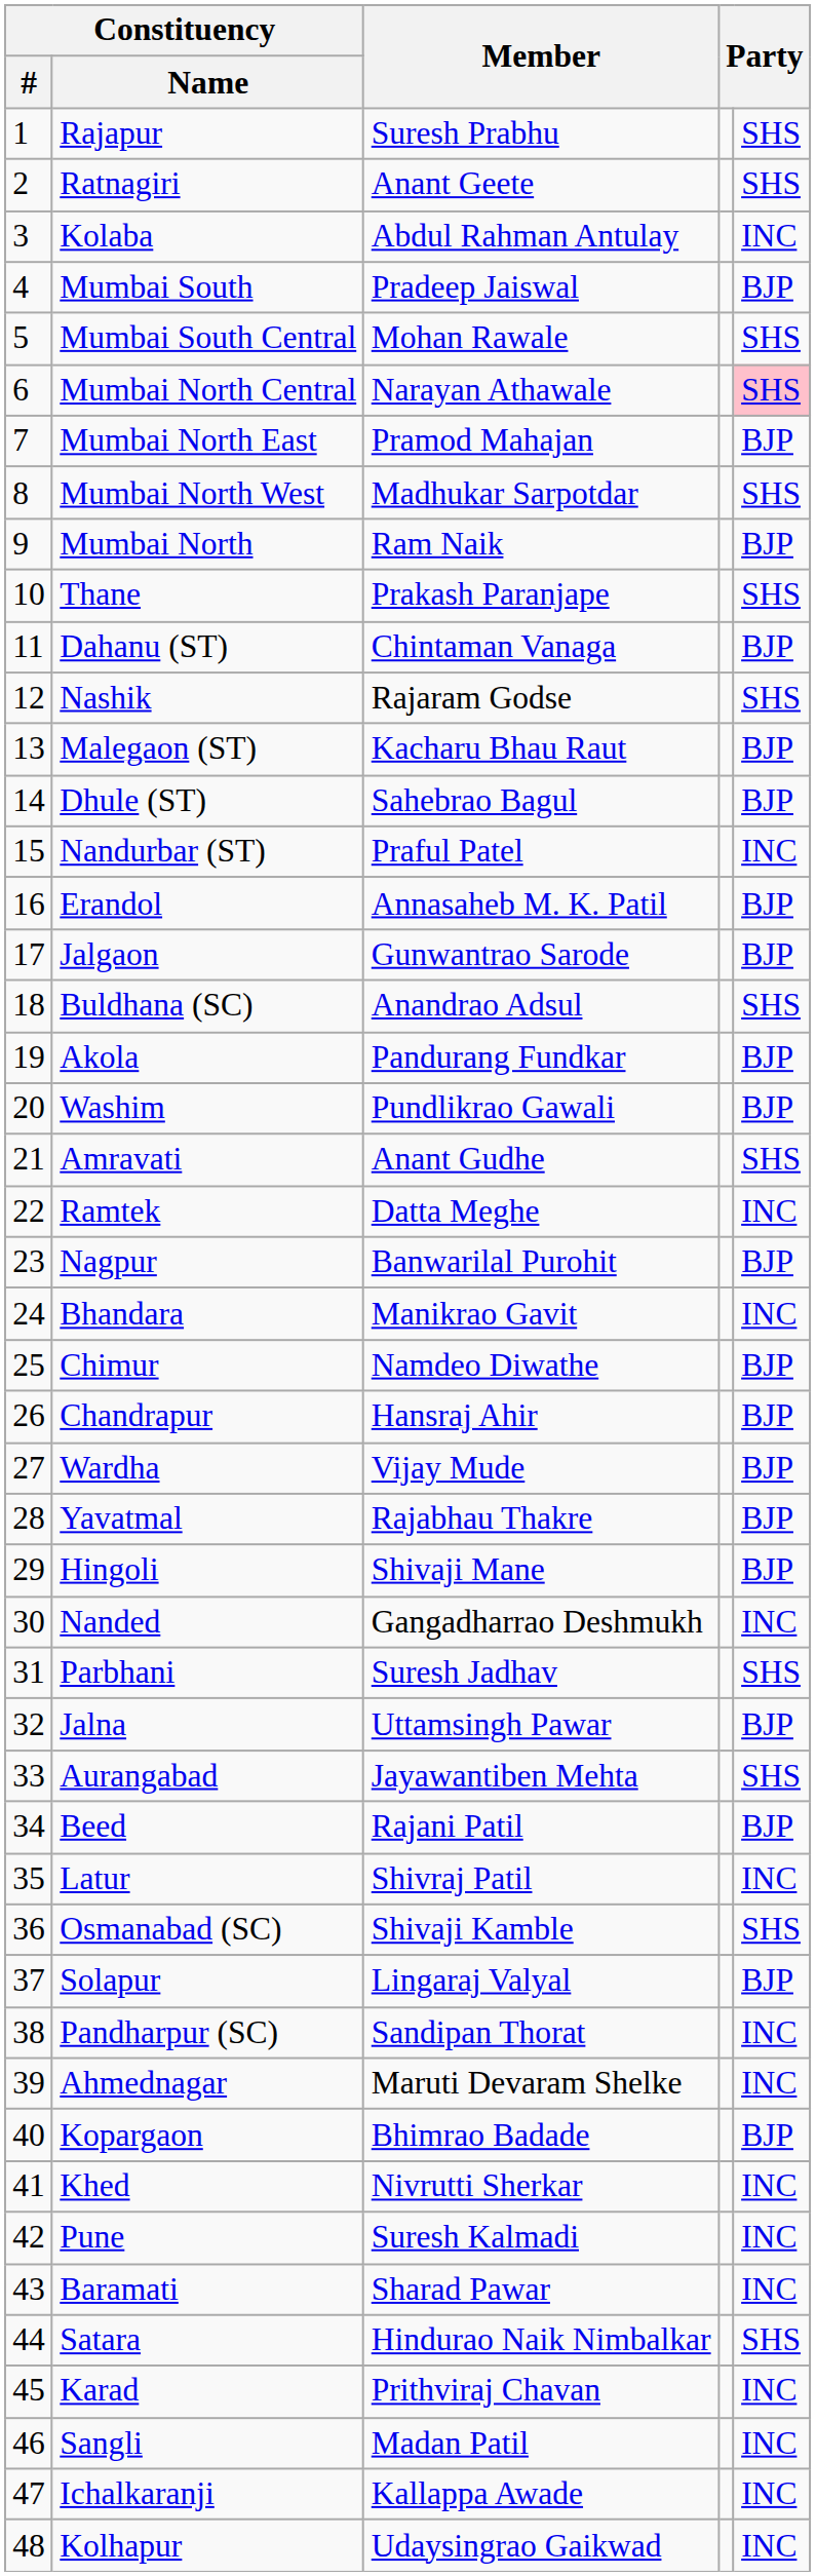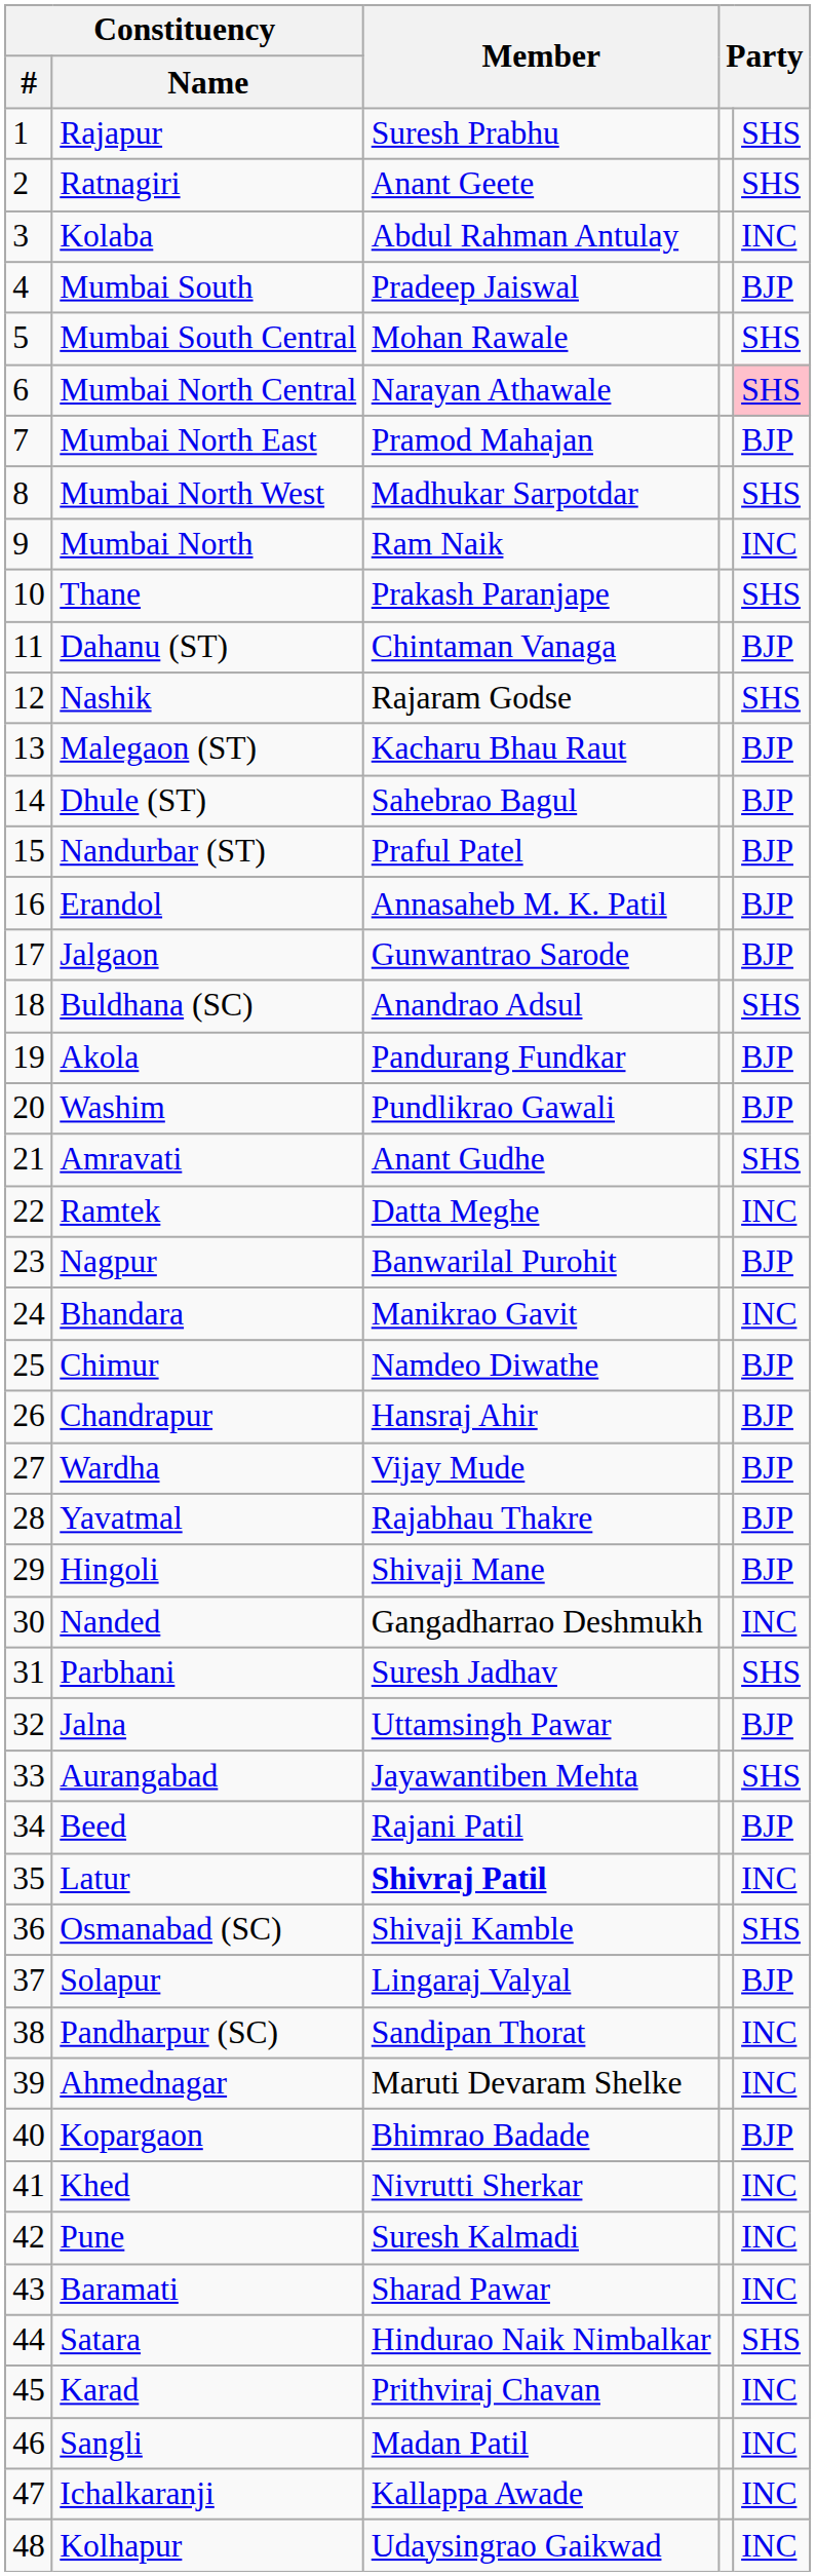Mumbai North | column 5: BJP -> INC
Nandurbar (ST) | column 5: INC -> BJP
Latur | Member: normal -> bold
